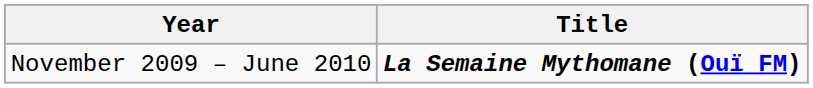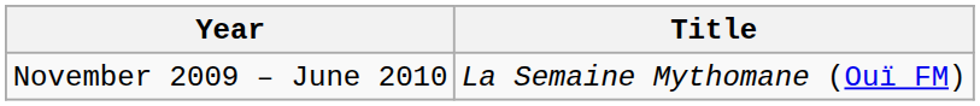November 2009 – June 2010 | Title: bold -> normal
